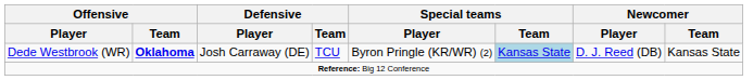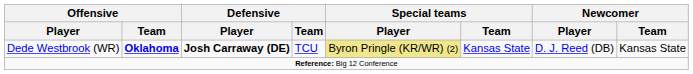Dede Westbrook (WR) | Defensive / Player: normal -> bold
Dede Westbrook (WR) | Special teams / Player: no background -> khaki background
Dede Westbrook (WR) | Special teams / Team: lightblue background -> no background
